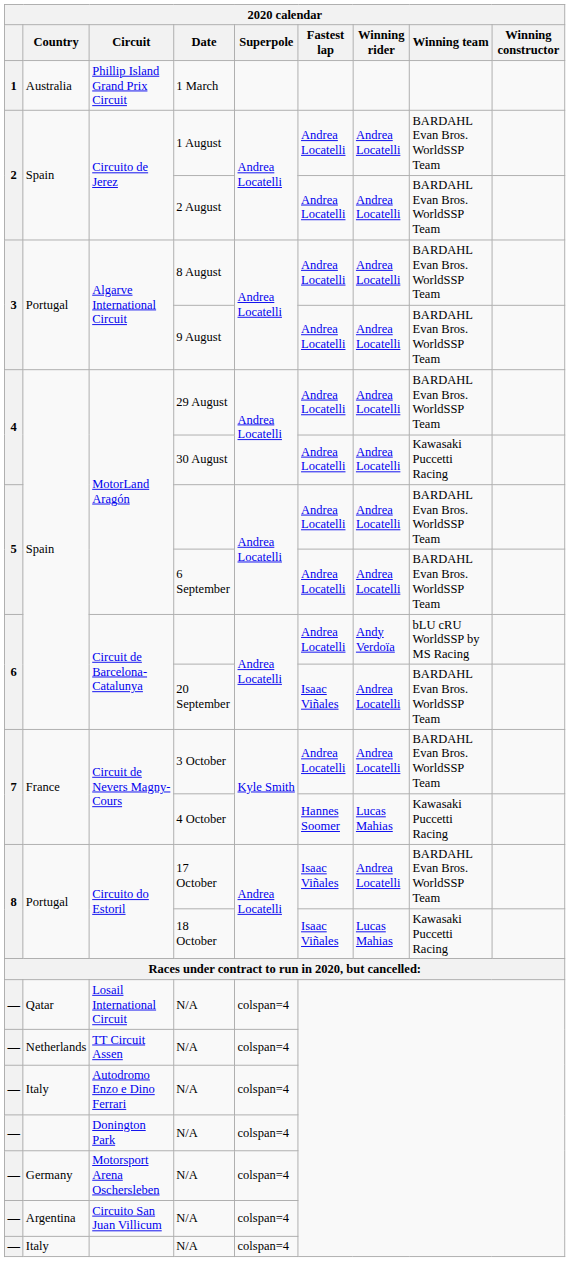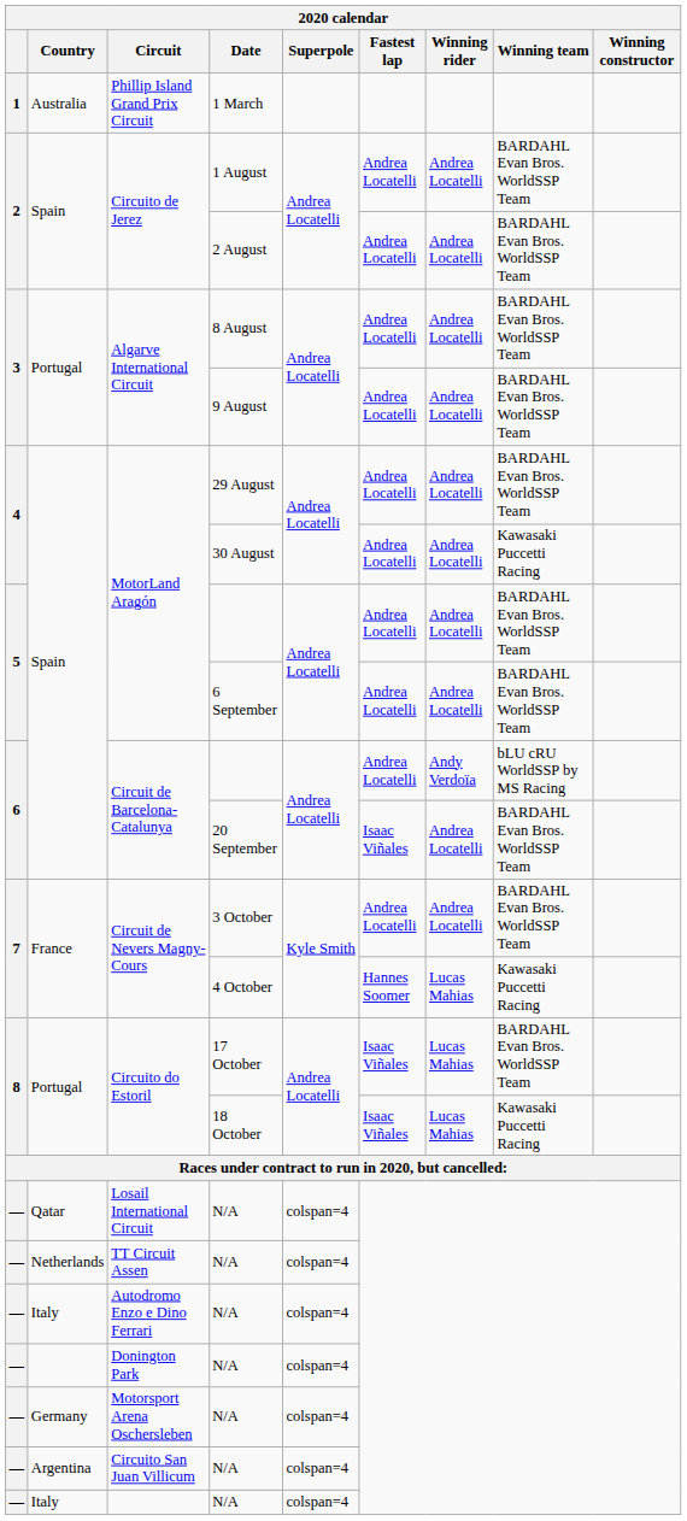17 October | Winning rider: Andrea Locatelli -> Lucas Mahias
